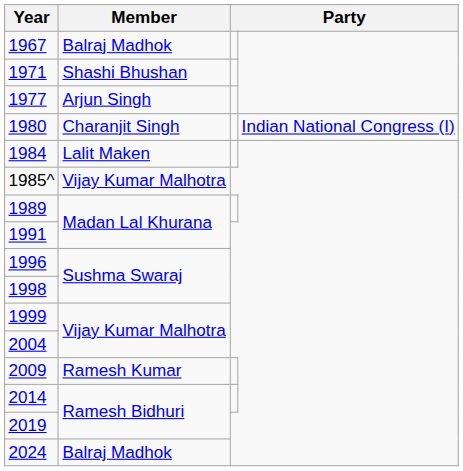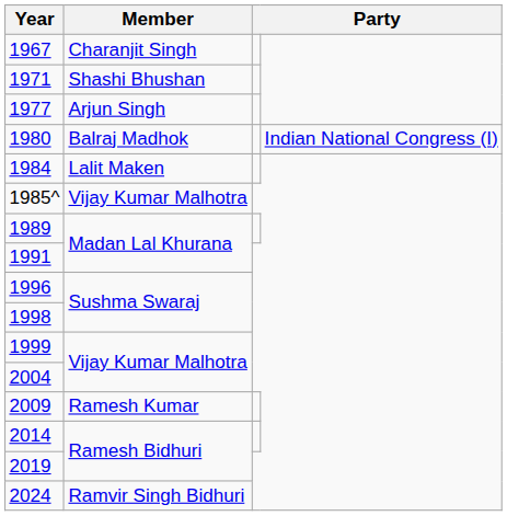1967 | Member: Balraj Madhok -> Charanjit Singh
1980 | Member: Charanjit Singh -> Balraj Madhok
2024 | Member: Balraj Madhok -> Ramvir Singh Bidhuri
